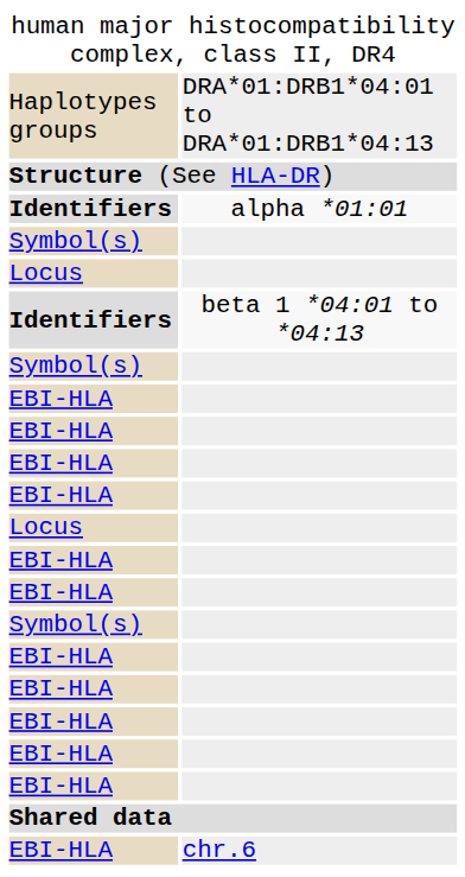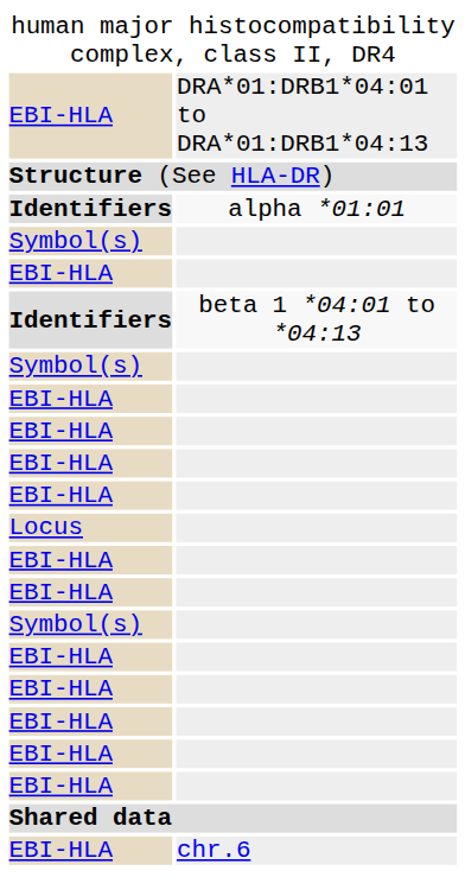row 2 | column 1: Haplotypes groups -> EBI-HLA
row 6 | column 1: Locus -> EBI-HLA
